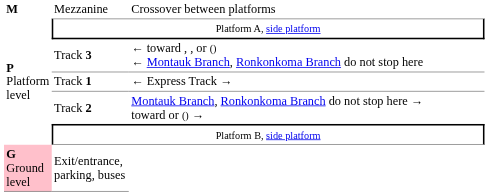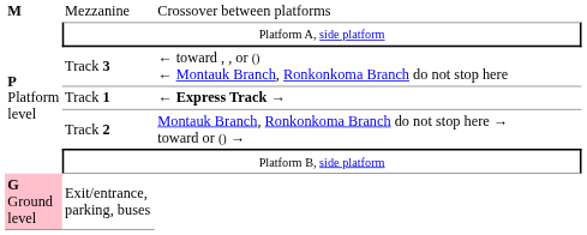Track 1 | column 3: normal -> bold
